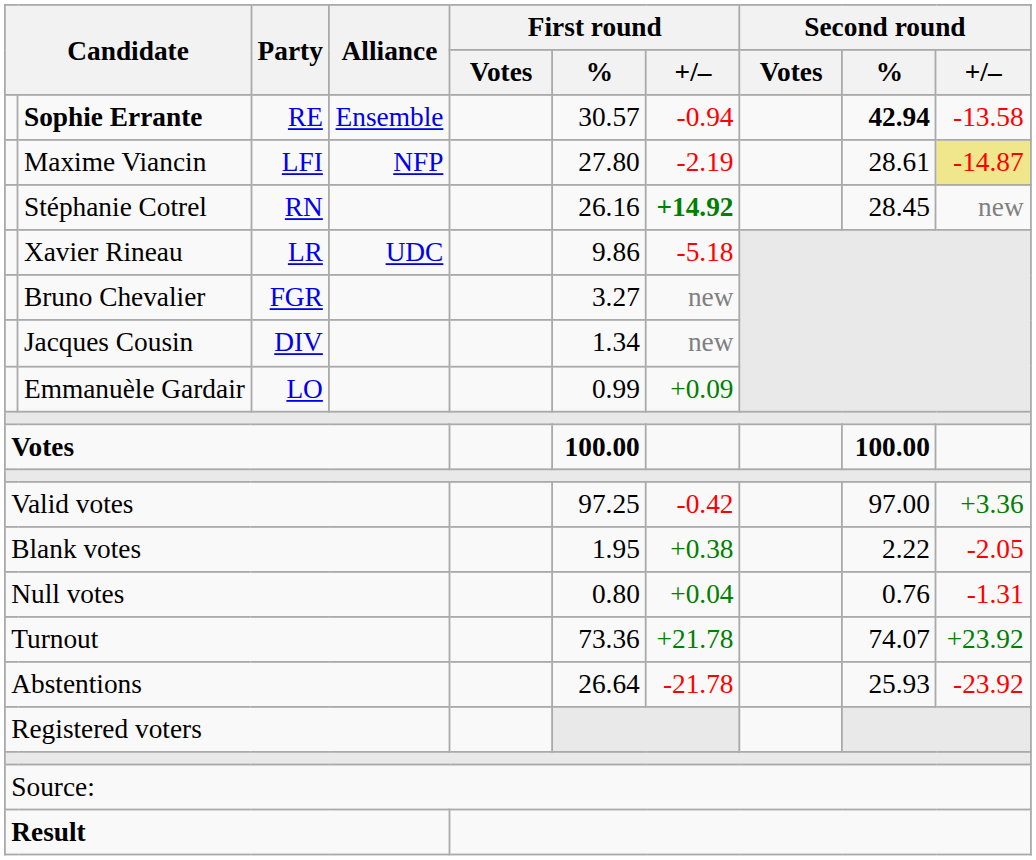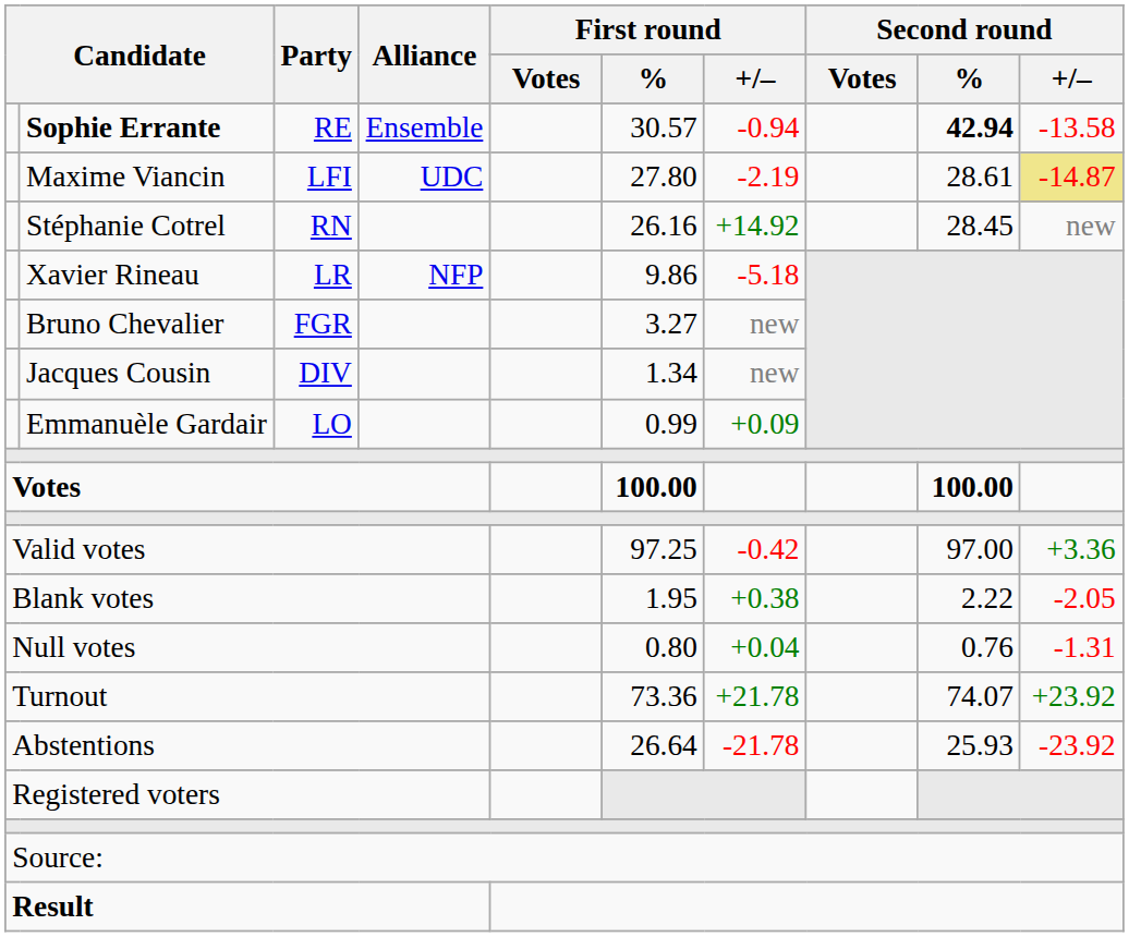Maxime Viancin | Alliance: NFP -> UDC
Stéphanie Cotrel | First round / +/–: bold -> normal
Xavier Rineau | Alliance: UDC -> NFP
